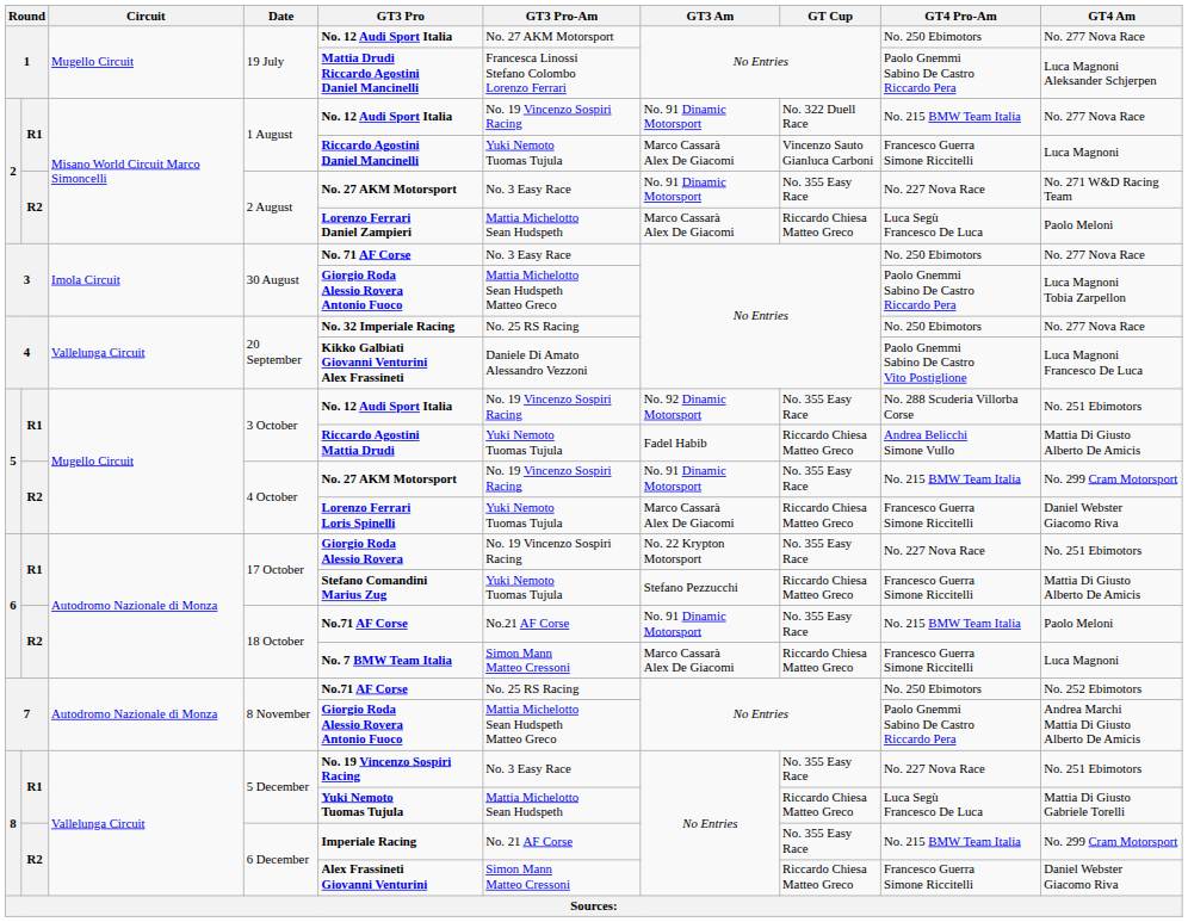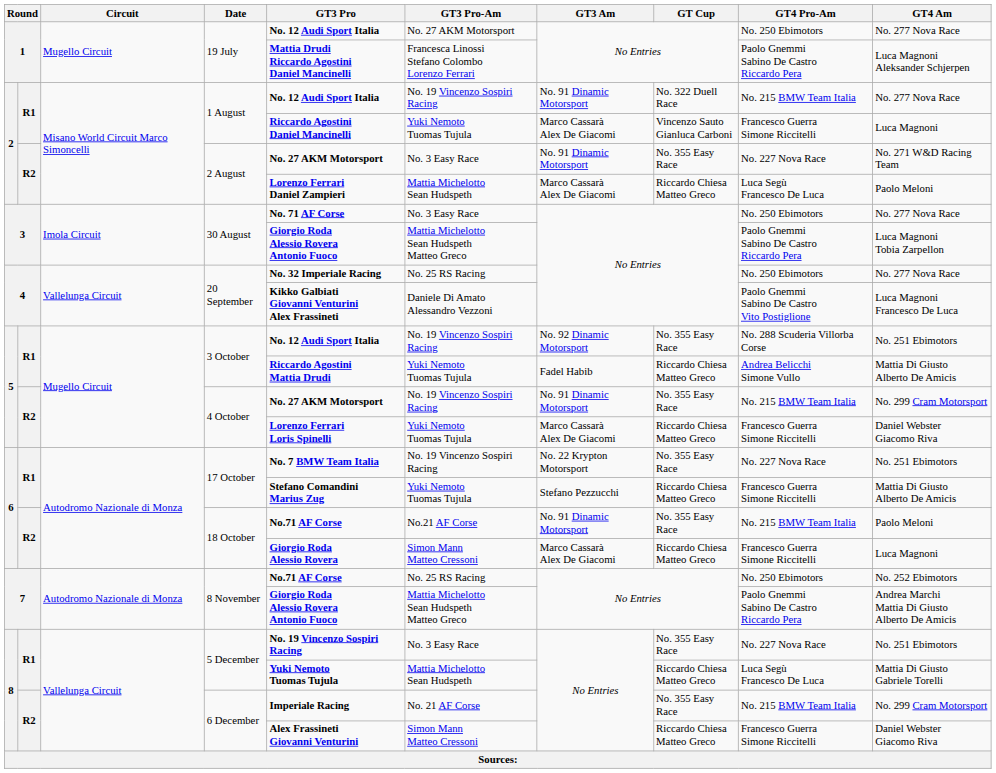row 16 | GT3 Pro: Giorgio Roda Alessio Rovera -> No. 7 BMW Team Italia
row 19 | GT3 Pro: No. 7 BMW Team Italia -> Giorgio Roda Alessio Rovera
